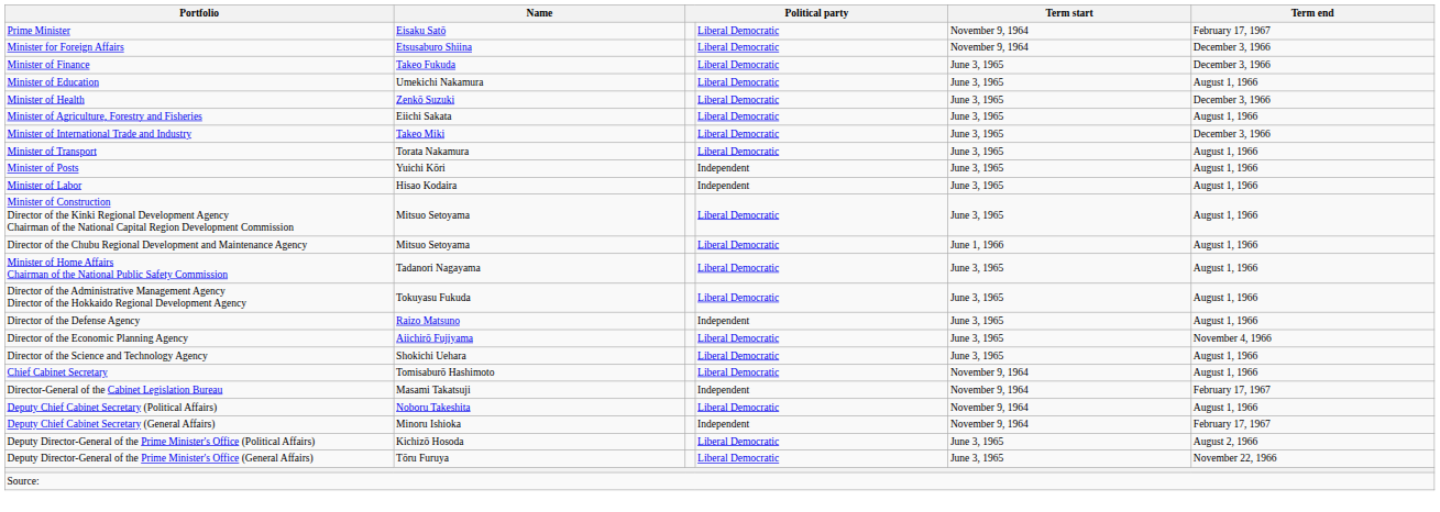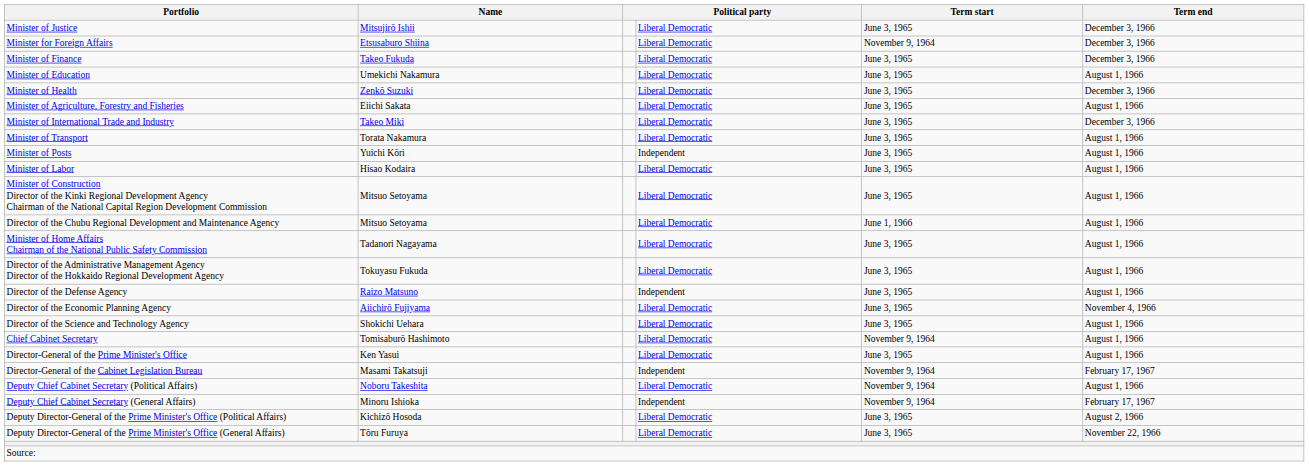- row: Prime Minister | Eisaku Satō | Liberal Democratic | November 9, 1964 | February 17, 1967
+ row: Minister of Justice | Mitsujirō Ishii | Liberal Democratic | June 3, 1965 | December 3, 1966
Minister of Labor | column 4: Independent -> Liberal Democratic
+ row: Director-General of the Prime Minister's Office | Ken Yasui | Liberal Democratic | June 3, 1965 | August 1, 1966
